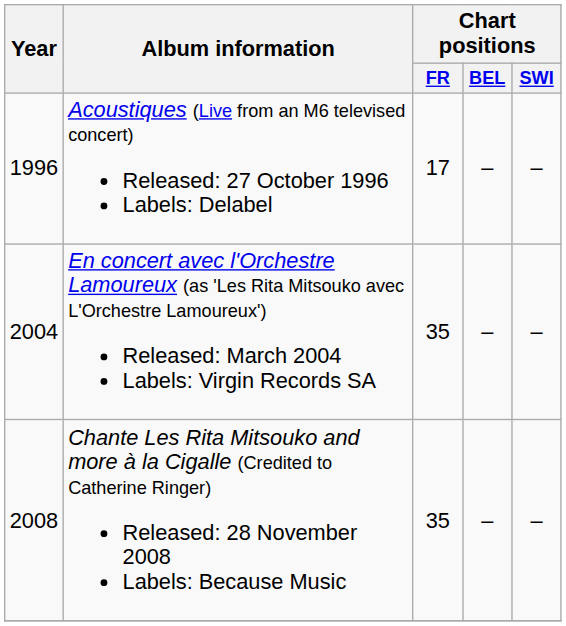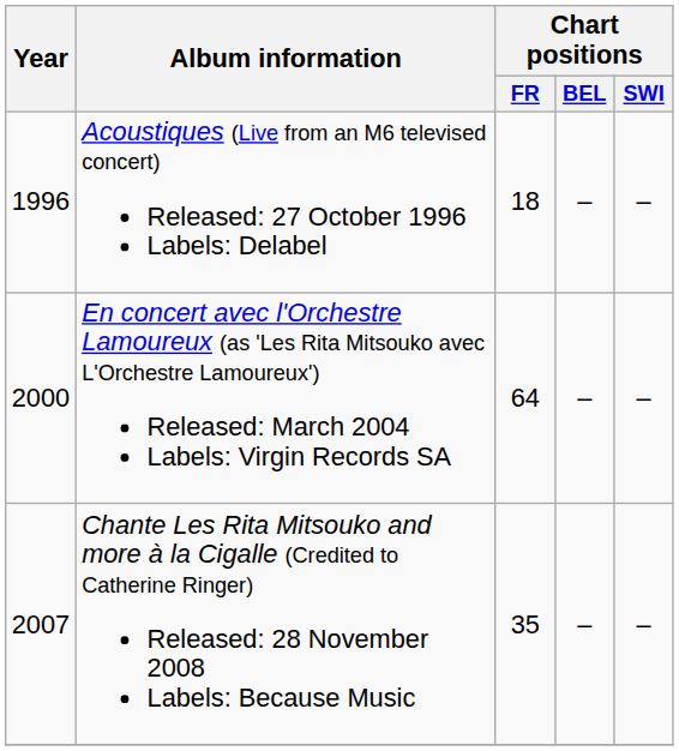row 3 | Chart positions / FR: 17 -> 18
row 4 | Year: 2004 -> 2000
row 4 | Chart positions / FR: 35 -> 64
row 5 | Year: 2008 -> 2007
